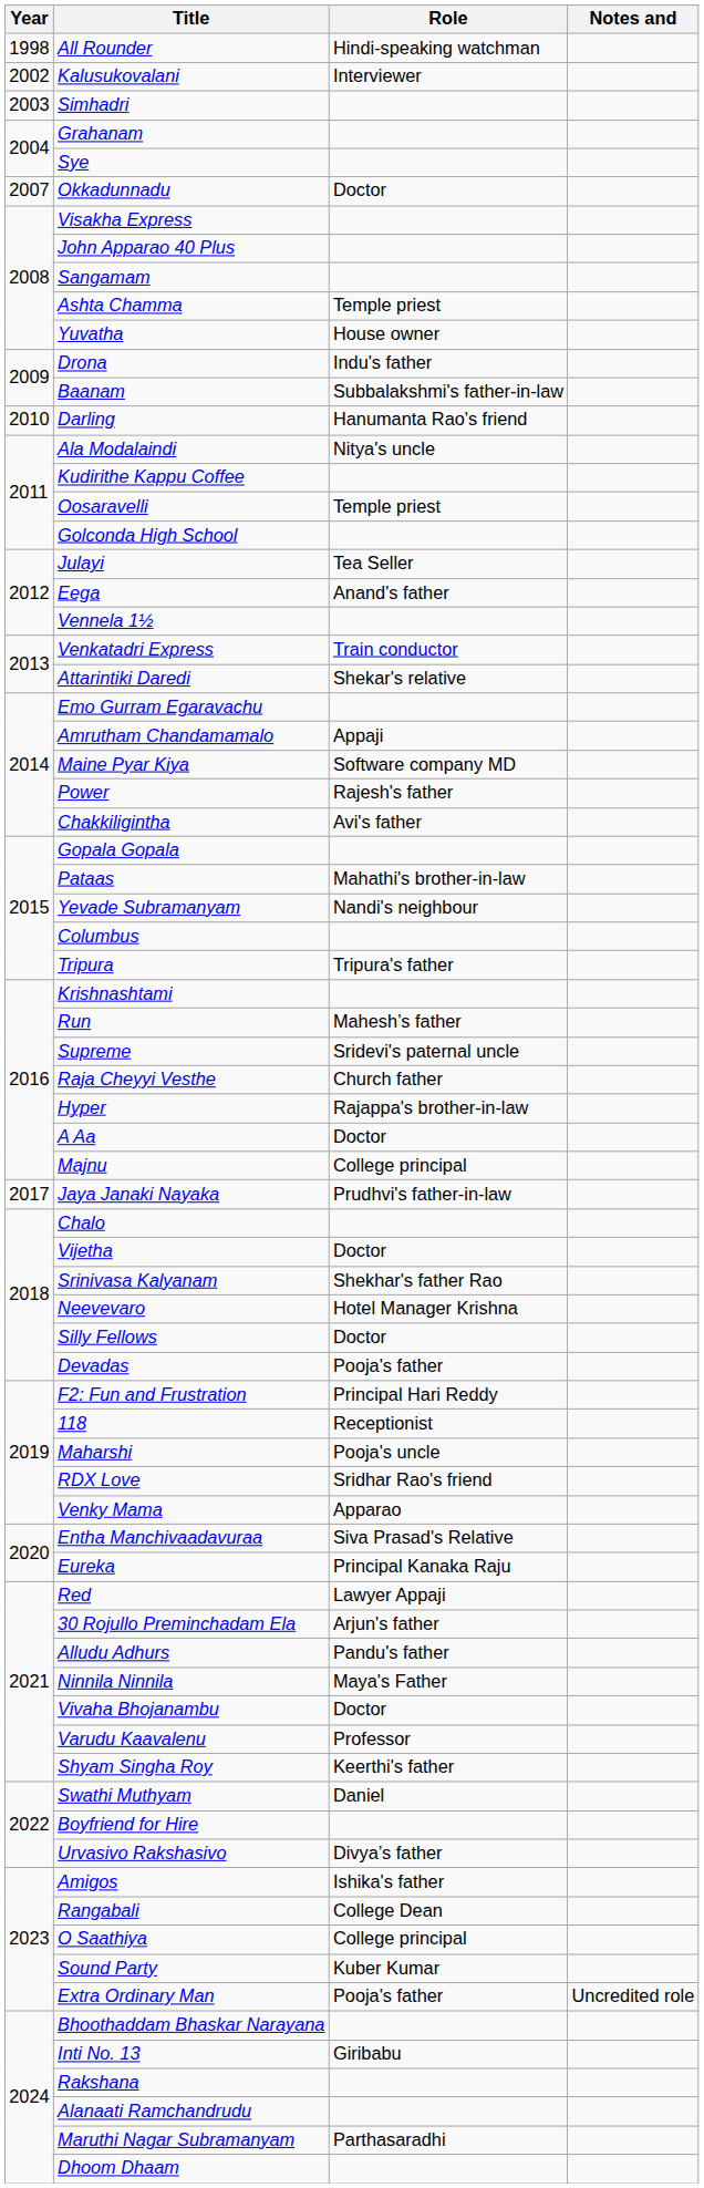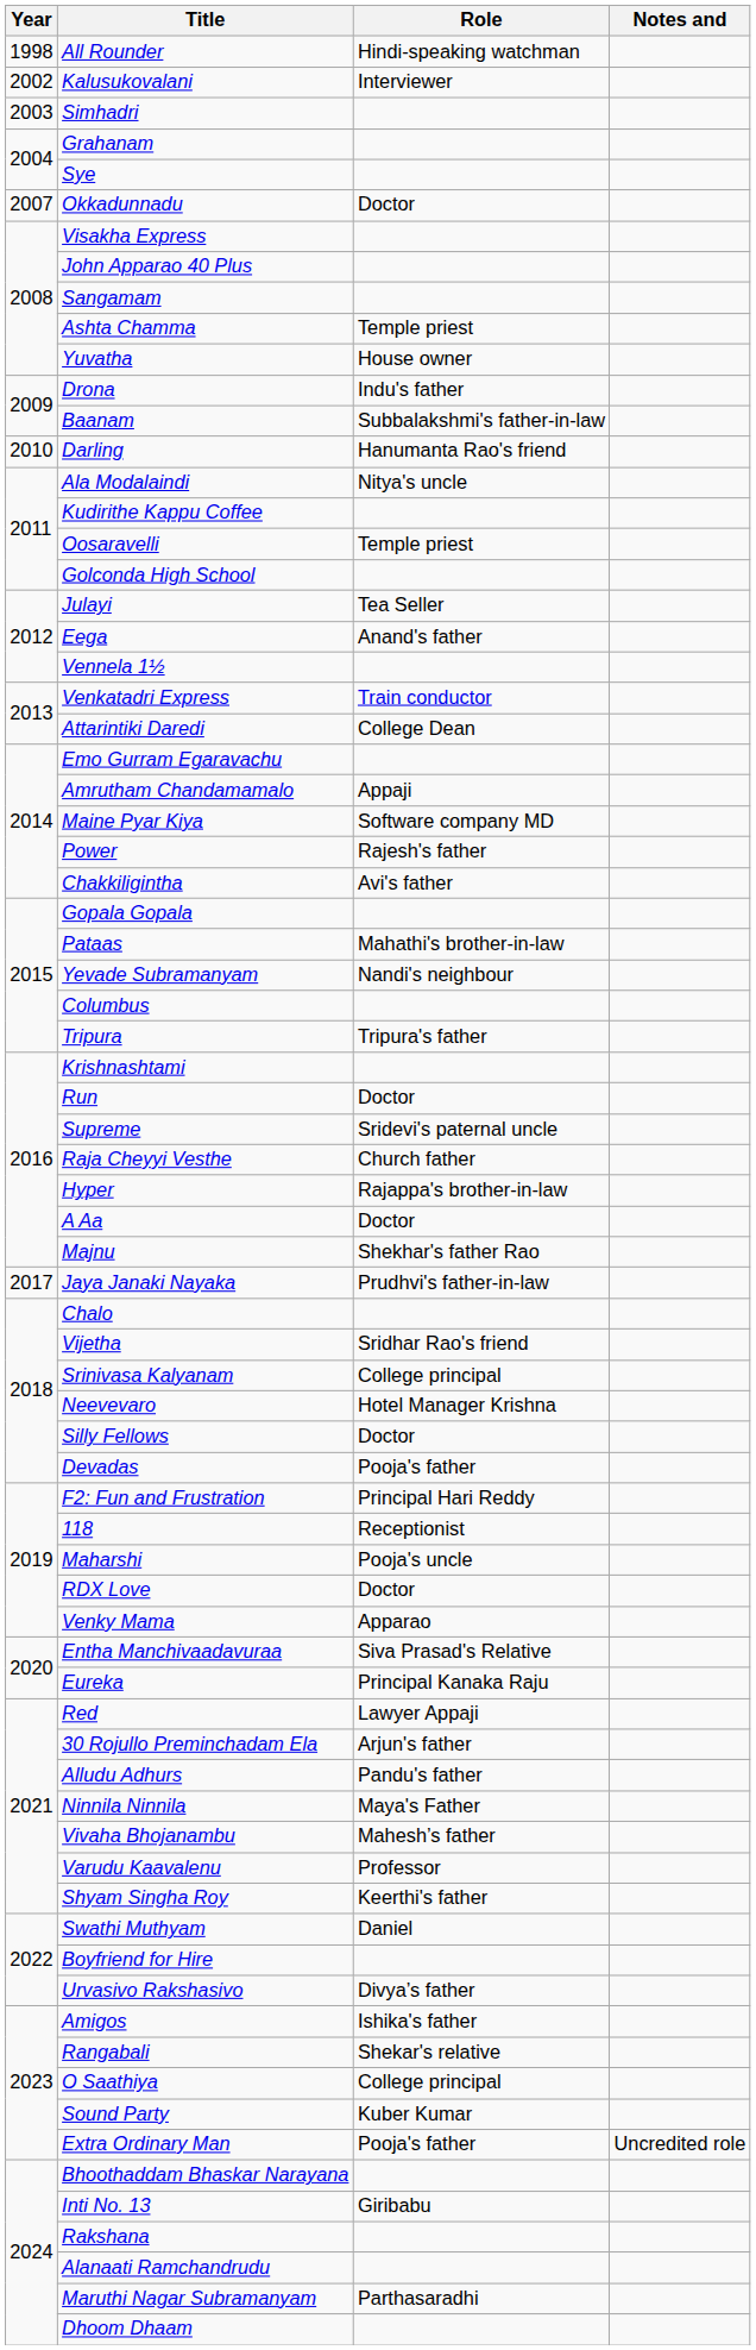Attarintiki Daredi | Role: Shekar's relative -> College Dean
Run | Role: Mahesh’s father -> Doctor
Majnu | Role: College principal -> Shekhar's father Rao
Vijetha | Role: Doctor -> Sridhar Rao's friend
Srinivasa Kalyanam | Role: Shekhar's father Rao -> College principal
RDX Love | Role: Sridhar Rao's friend -> Doctor
Vivaha Bhojanambu | Role: Doctor -> Mahesh’s father
Rangabali | Role: College Dean -> Shekar's relative
